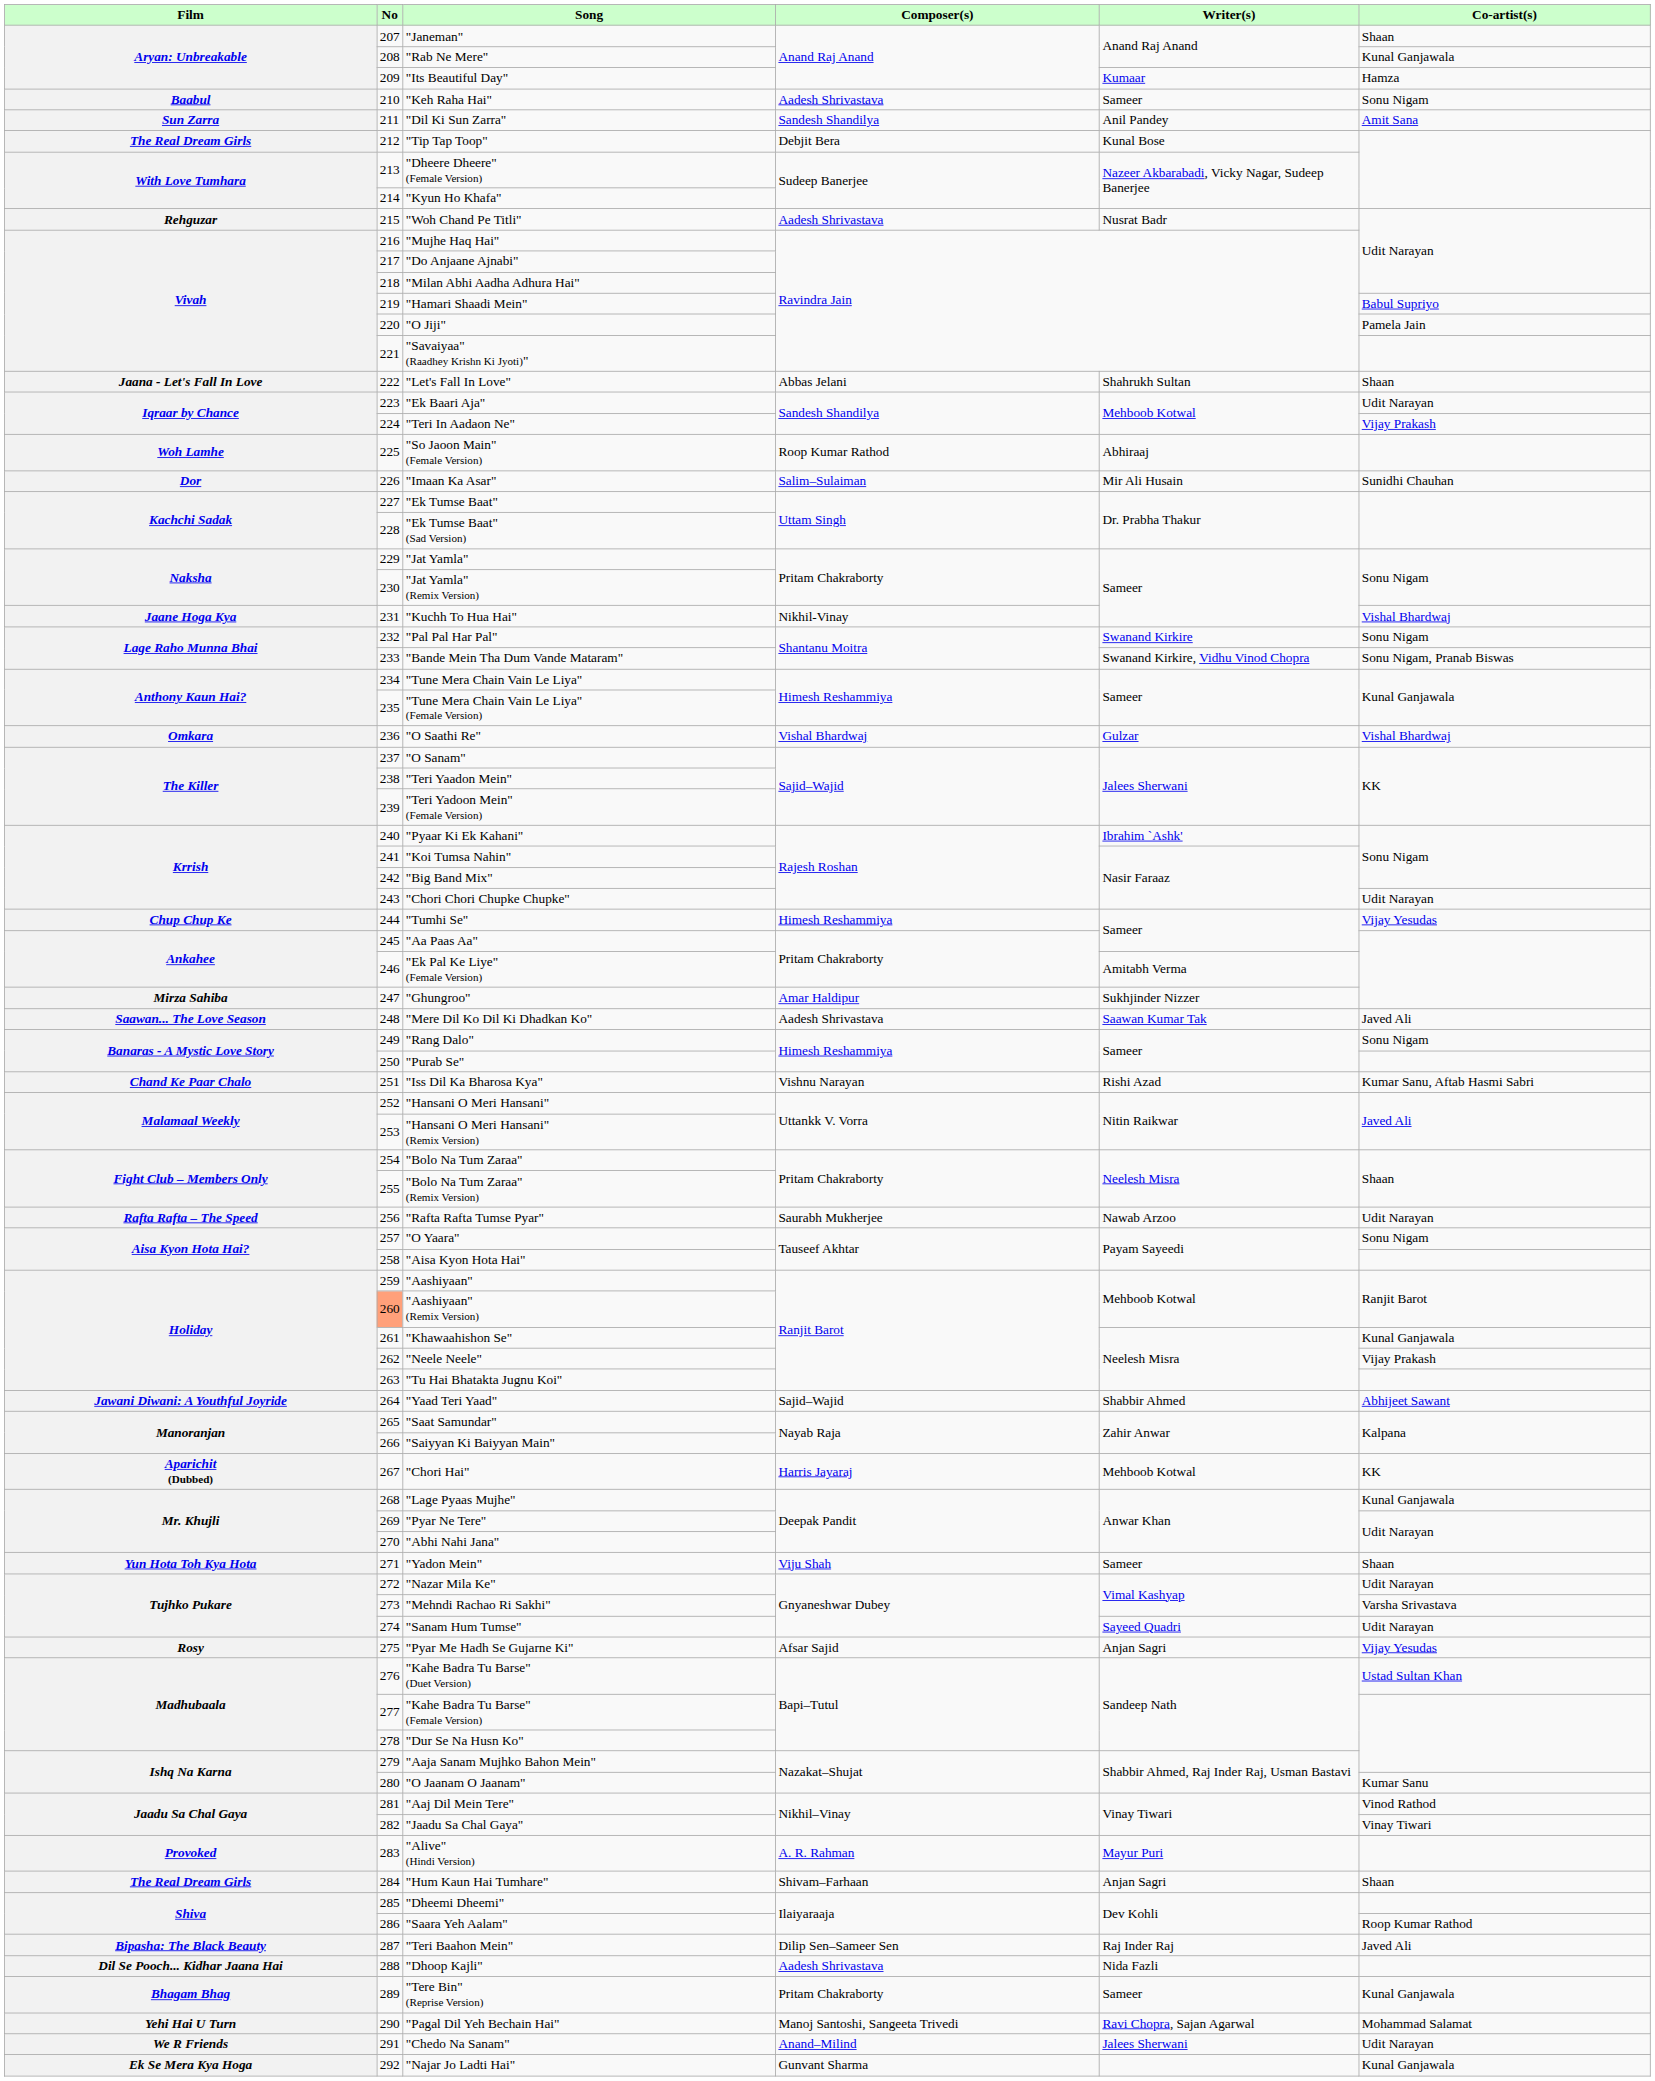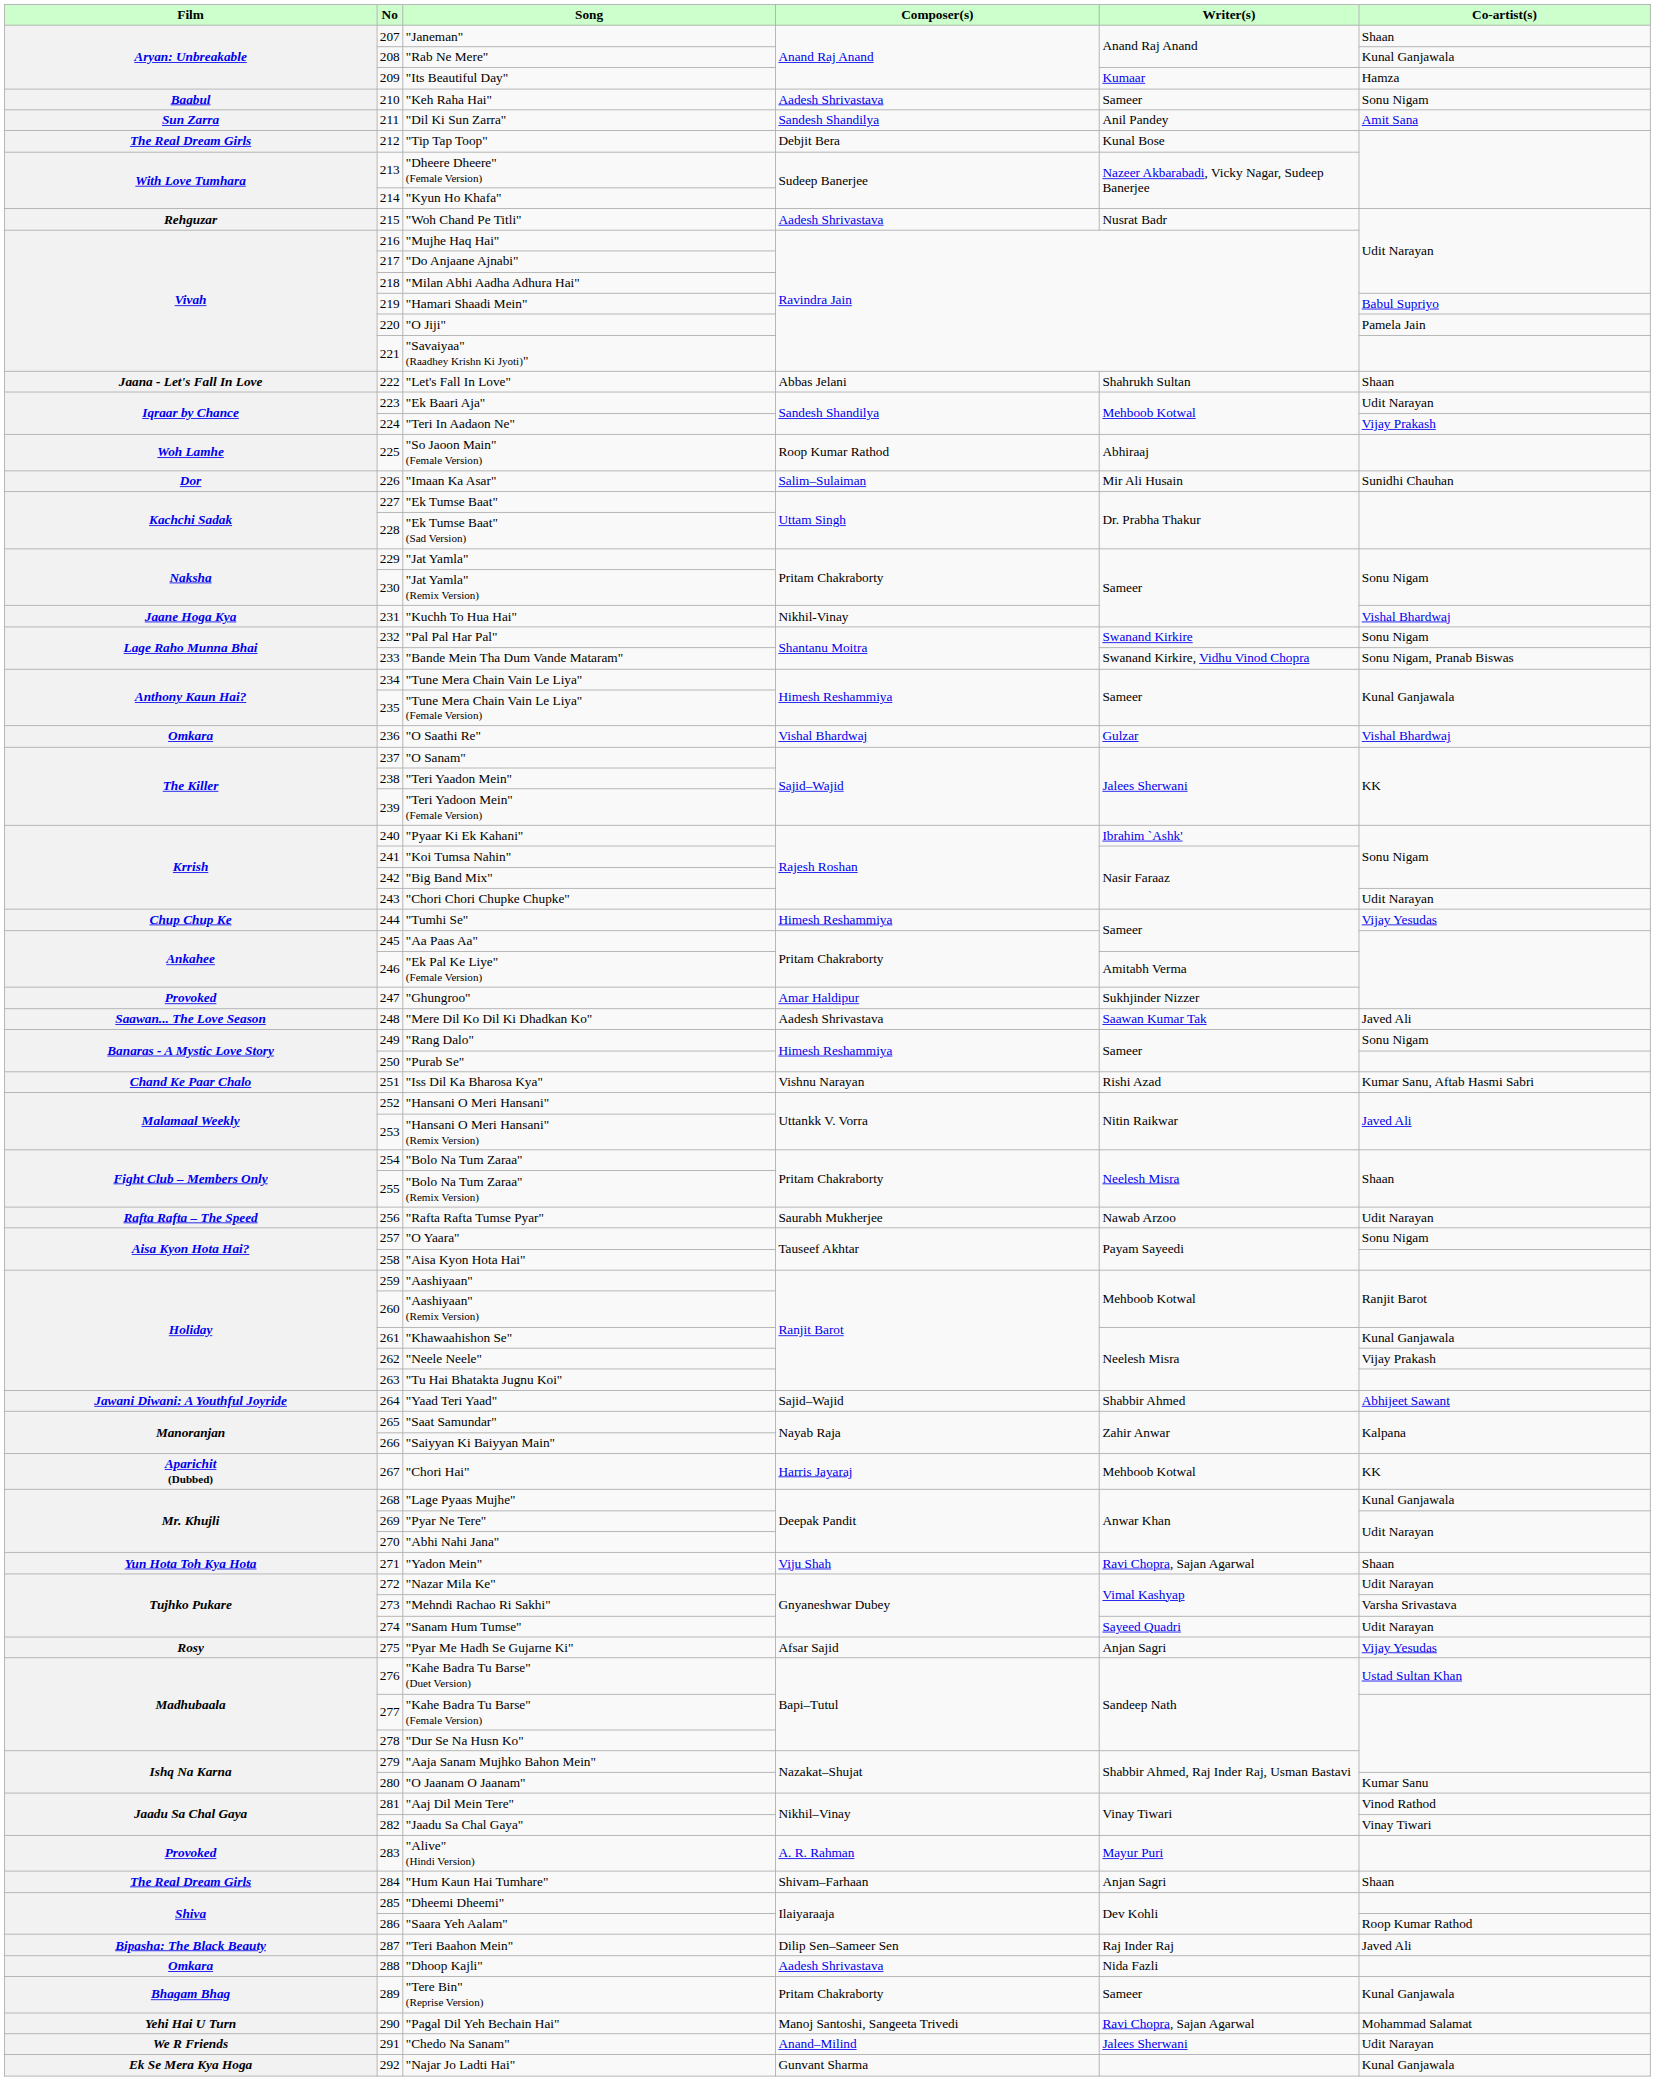"Ghungroo" | Film: Mirza Sahiba -> Provoked
"Aashiyaan" (Remix Version) | No: lightsalmon background -> no background
"Yadon Mein" | Writer(s): Sameer -> Ravi Chopra, Sajan Agarwal
"Dhoop Kajli" | Film: Dil Se Pooch... Kidhar Jaana Hai -> Omkara
